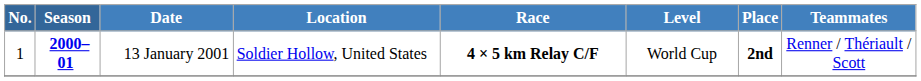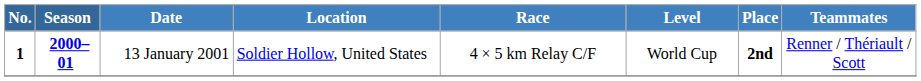13 January 2001 | No.: normal -> bold
13 January 2001 | Race: bold -> normal
